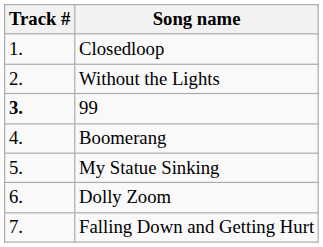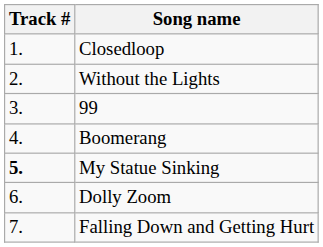99 | Track #: bold -> normal
My Statue Sinking | Track #: normal -> bold
